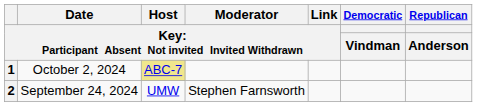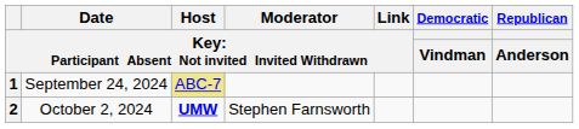1 | column 2: October 2, 2024 -> September 24, 2024
2 | column 2: September 24, 2024 -> October 2, 2024
2 | column 3: normal -> bold
